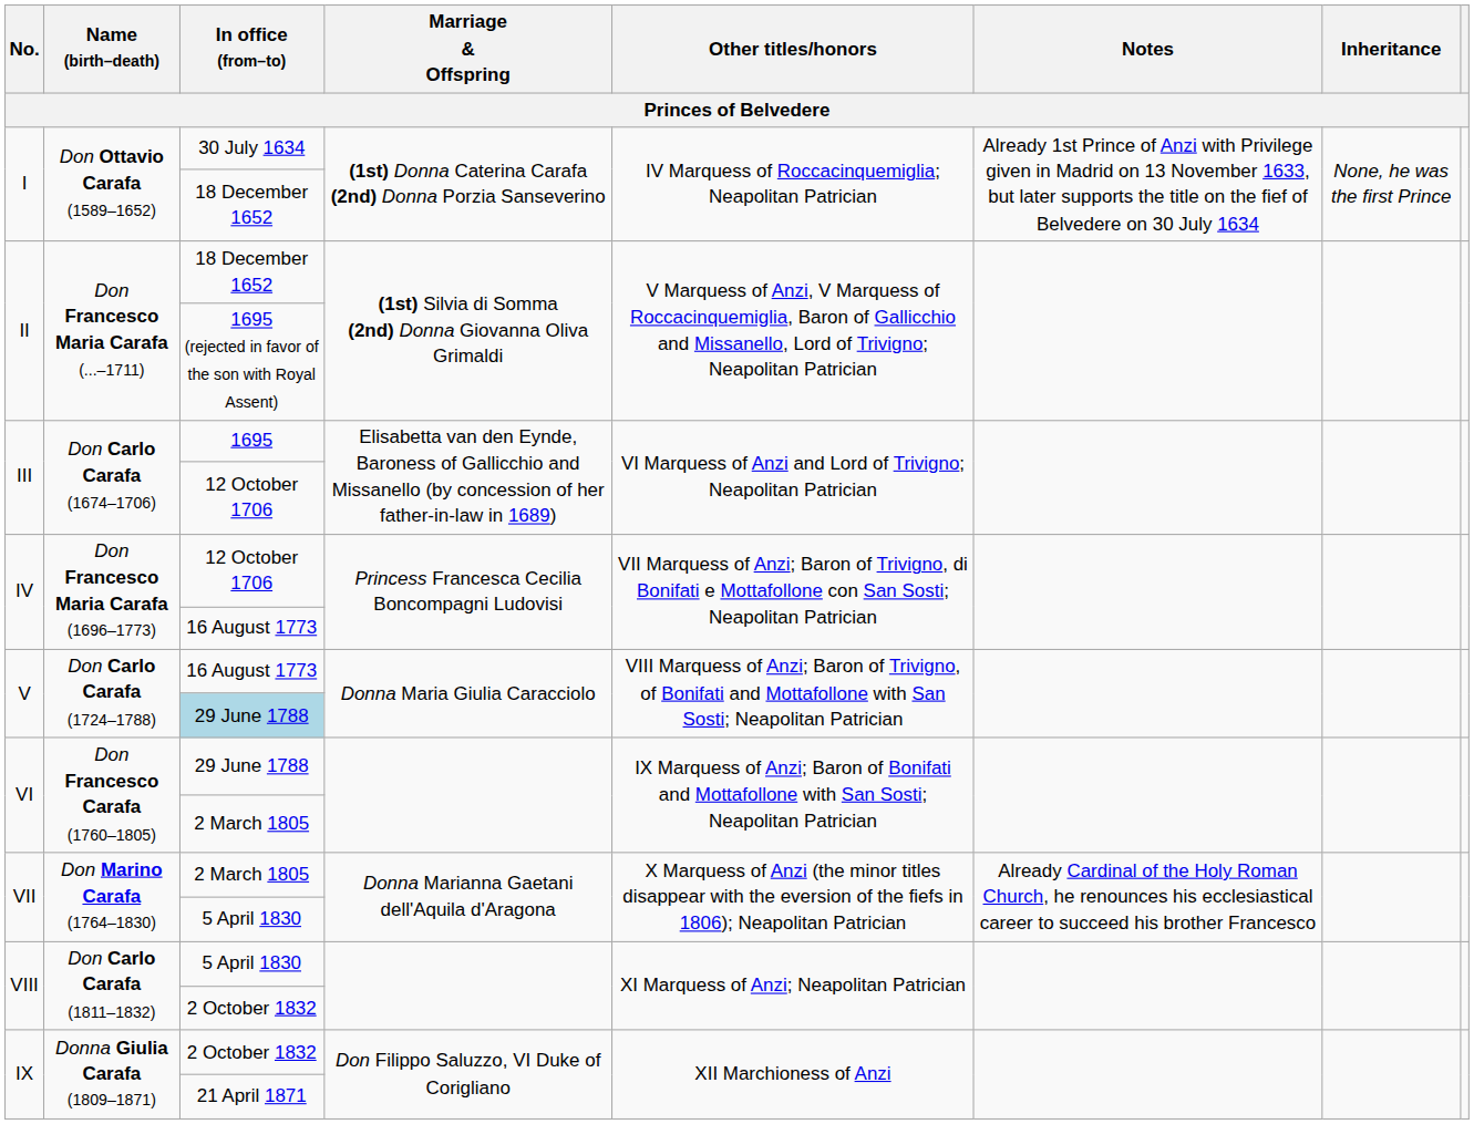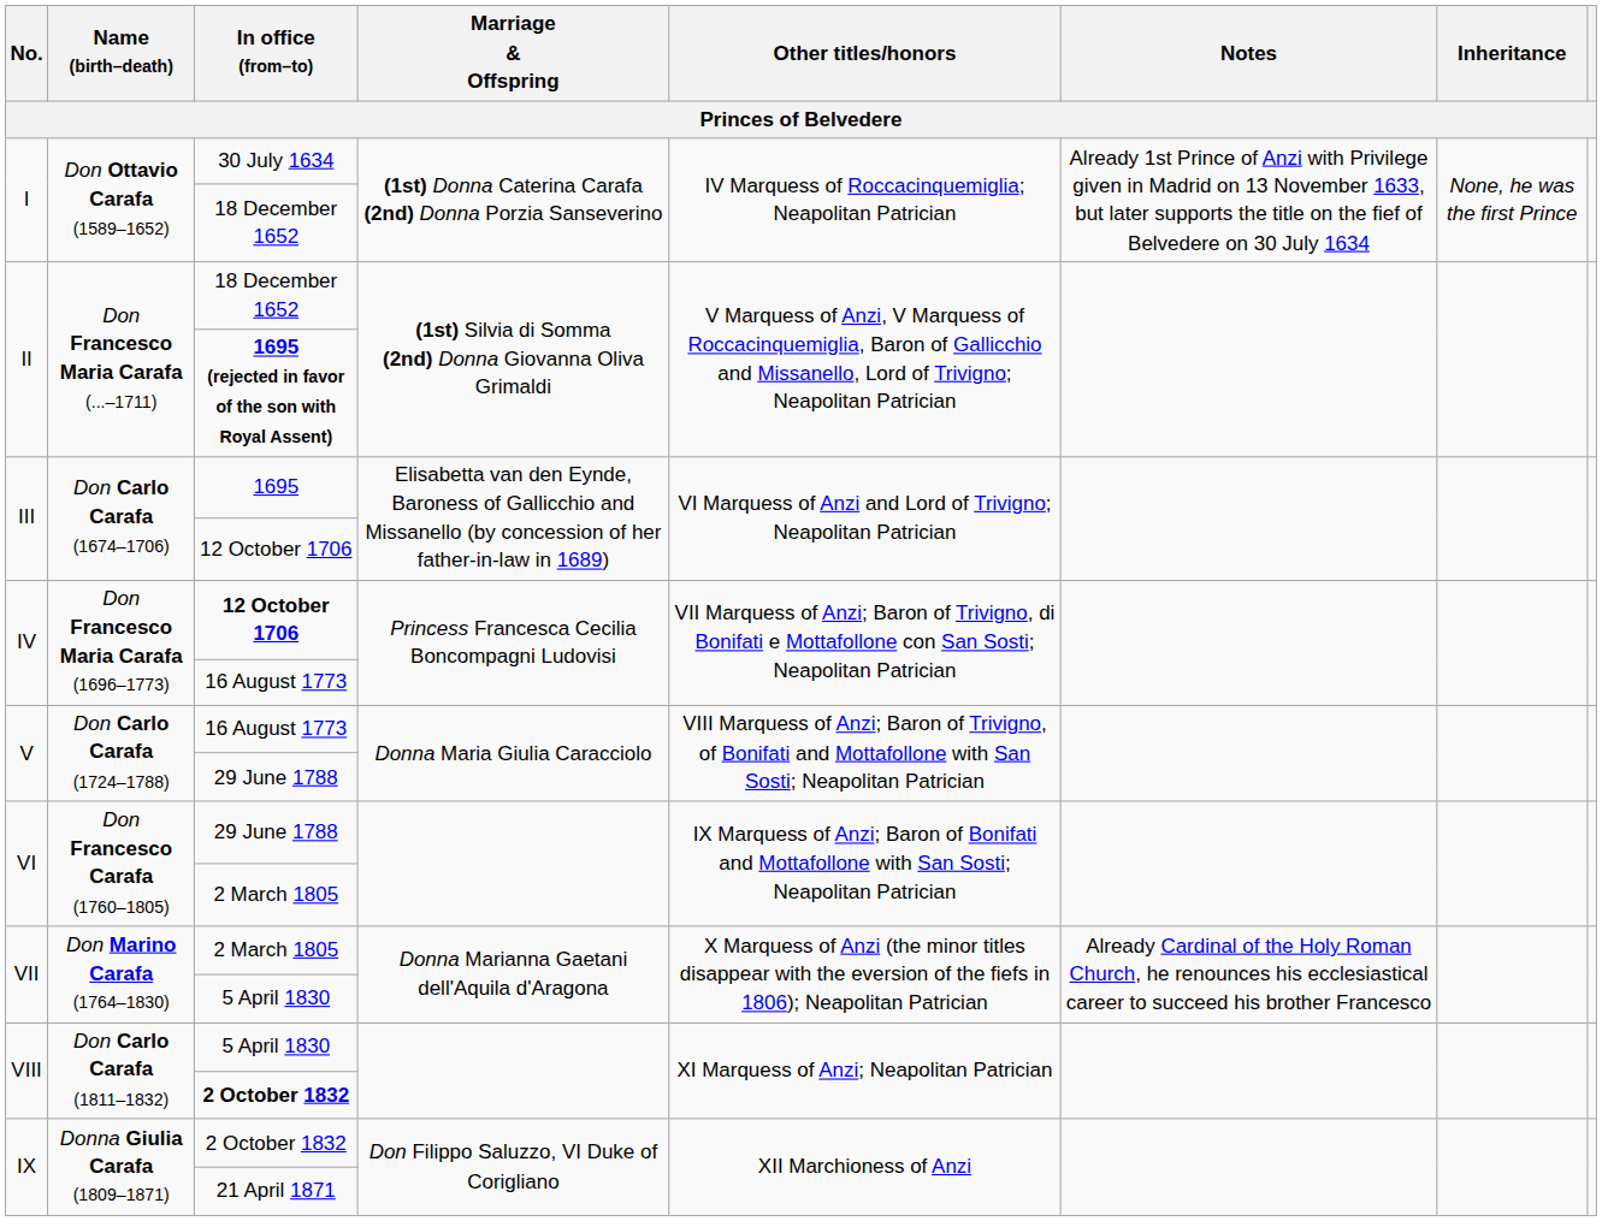1695 (rejected in favor of the son with Royal Assent) | In office (from–to): normal -> bold
IV / 12 October 1706 | In office (from–to): normal -> bold
V / 29 June 1788 | In office (from–to): lightblue background -> no background
VIII / 2 October 1832 | In office (from–to): normal -> bold
